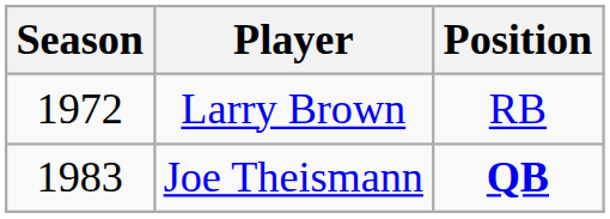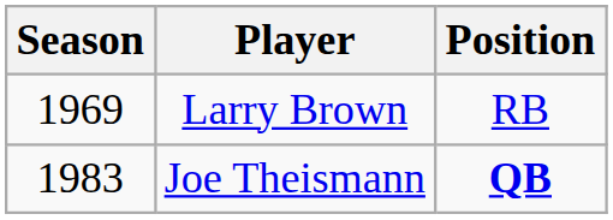Larry Brown | Season: 1972 -> 1969
